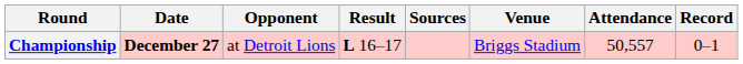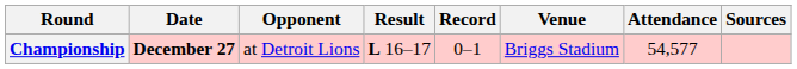columns swapped: Record <-> Sources
Championship | Attendance: 50,557 -> 54,577
